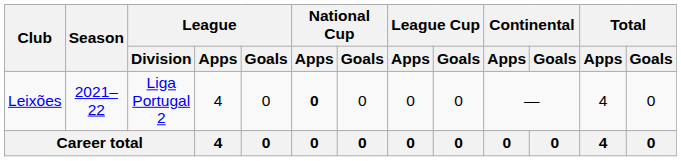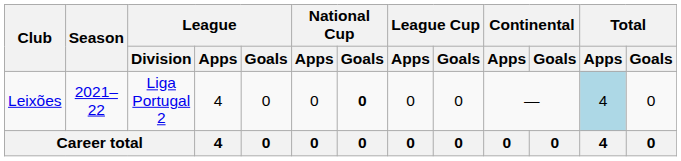Leixões | National Cup / Apps: bold -> normal
Leixões | National Cup / Goals: normal -> bold
Leixões | Total / Apps: no background -> lightblue background
